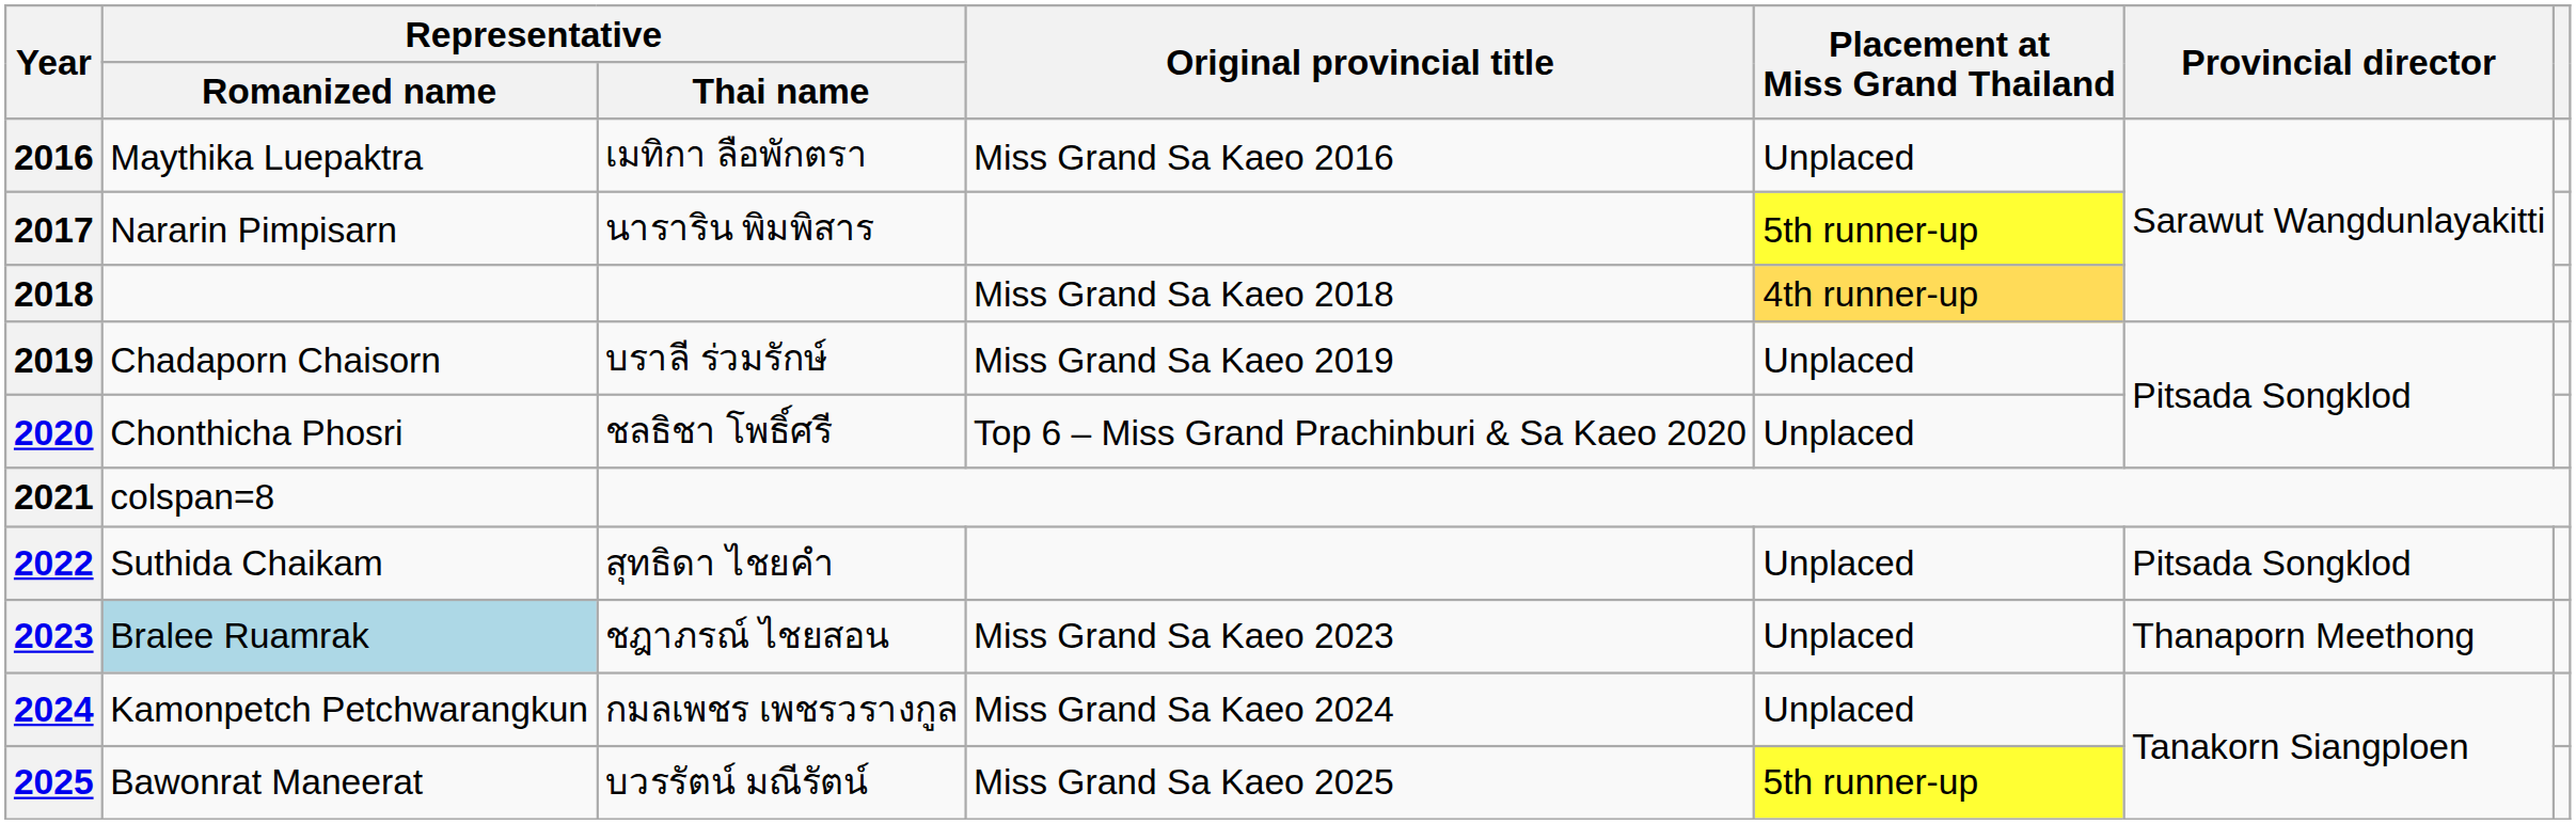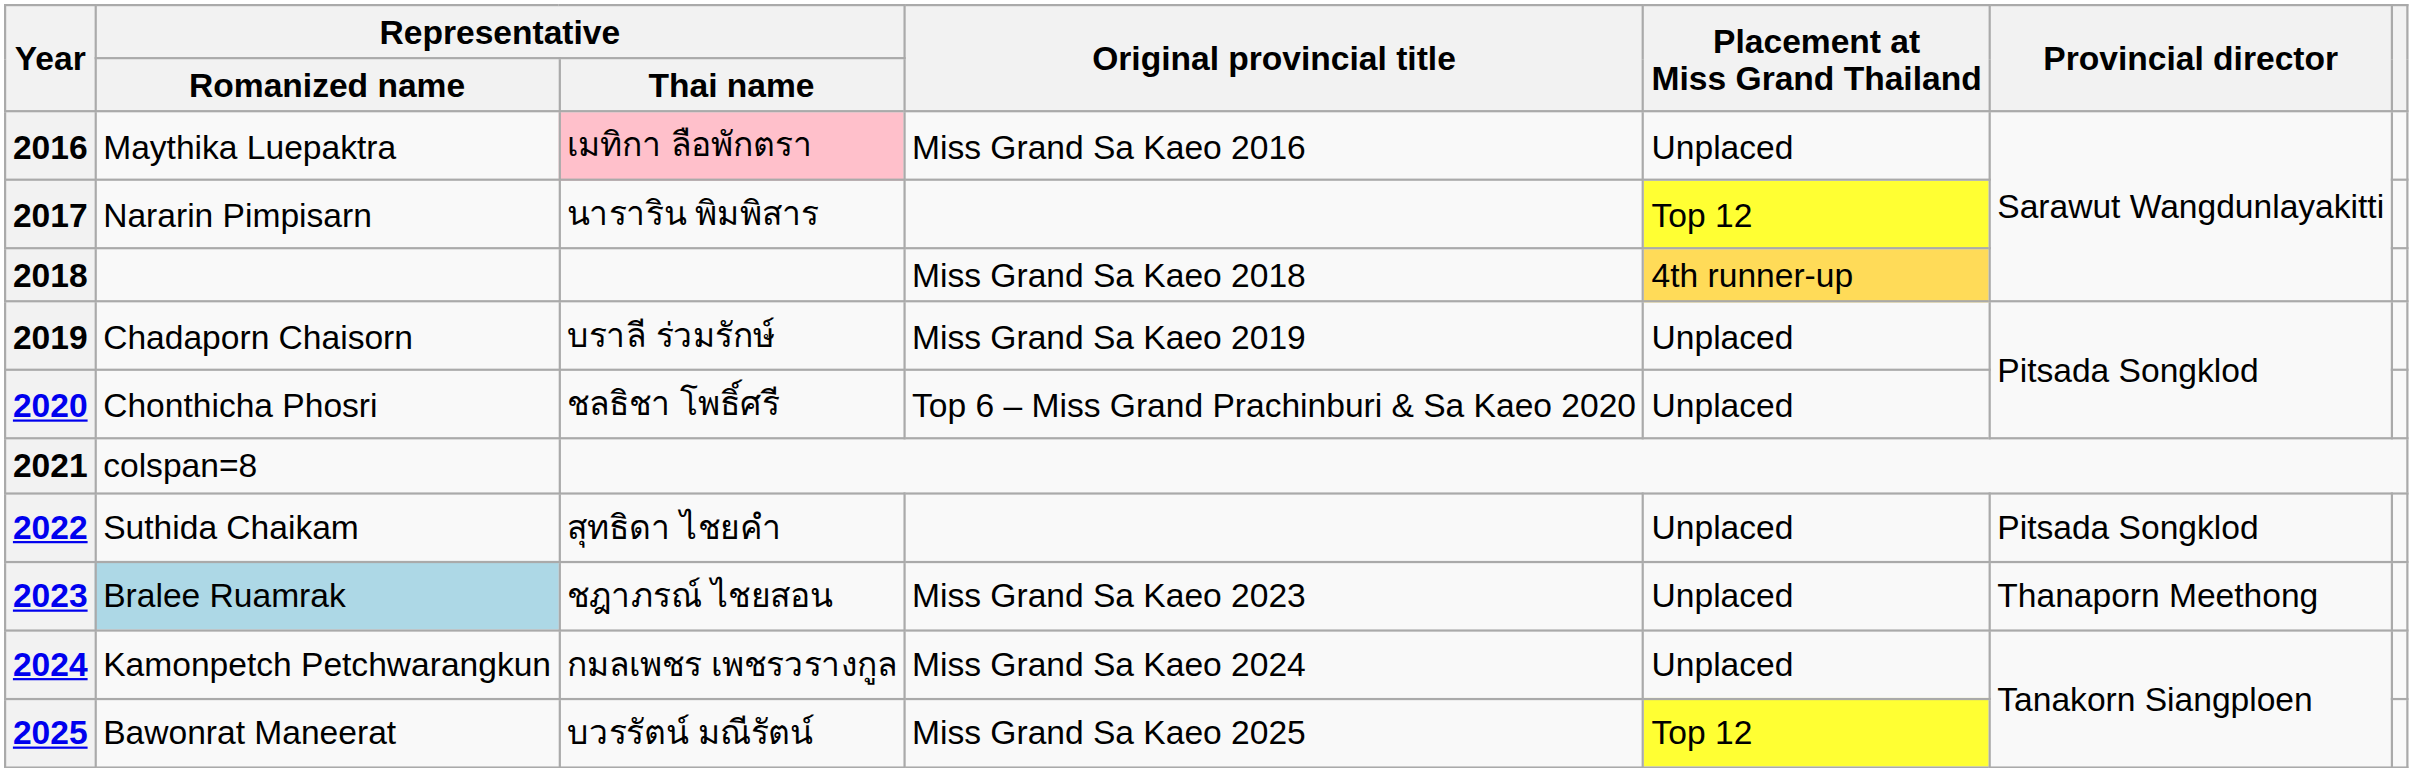2016 | Representative / Thai name: no background -> pink background
2017 | Placement at Miss Grand Thailand: 5th runner-up -> Top 12
2025 | Placement at Miss Grand Thailand: 5th runner-up -> Top 12
